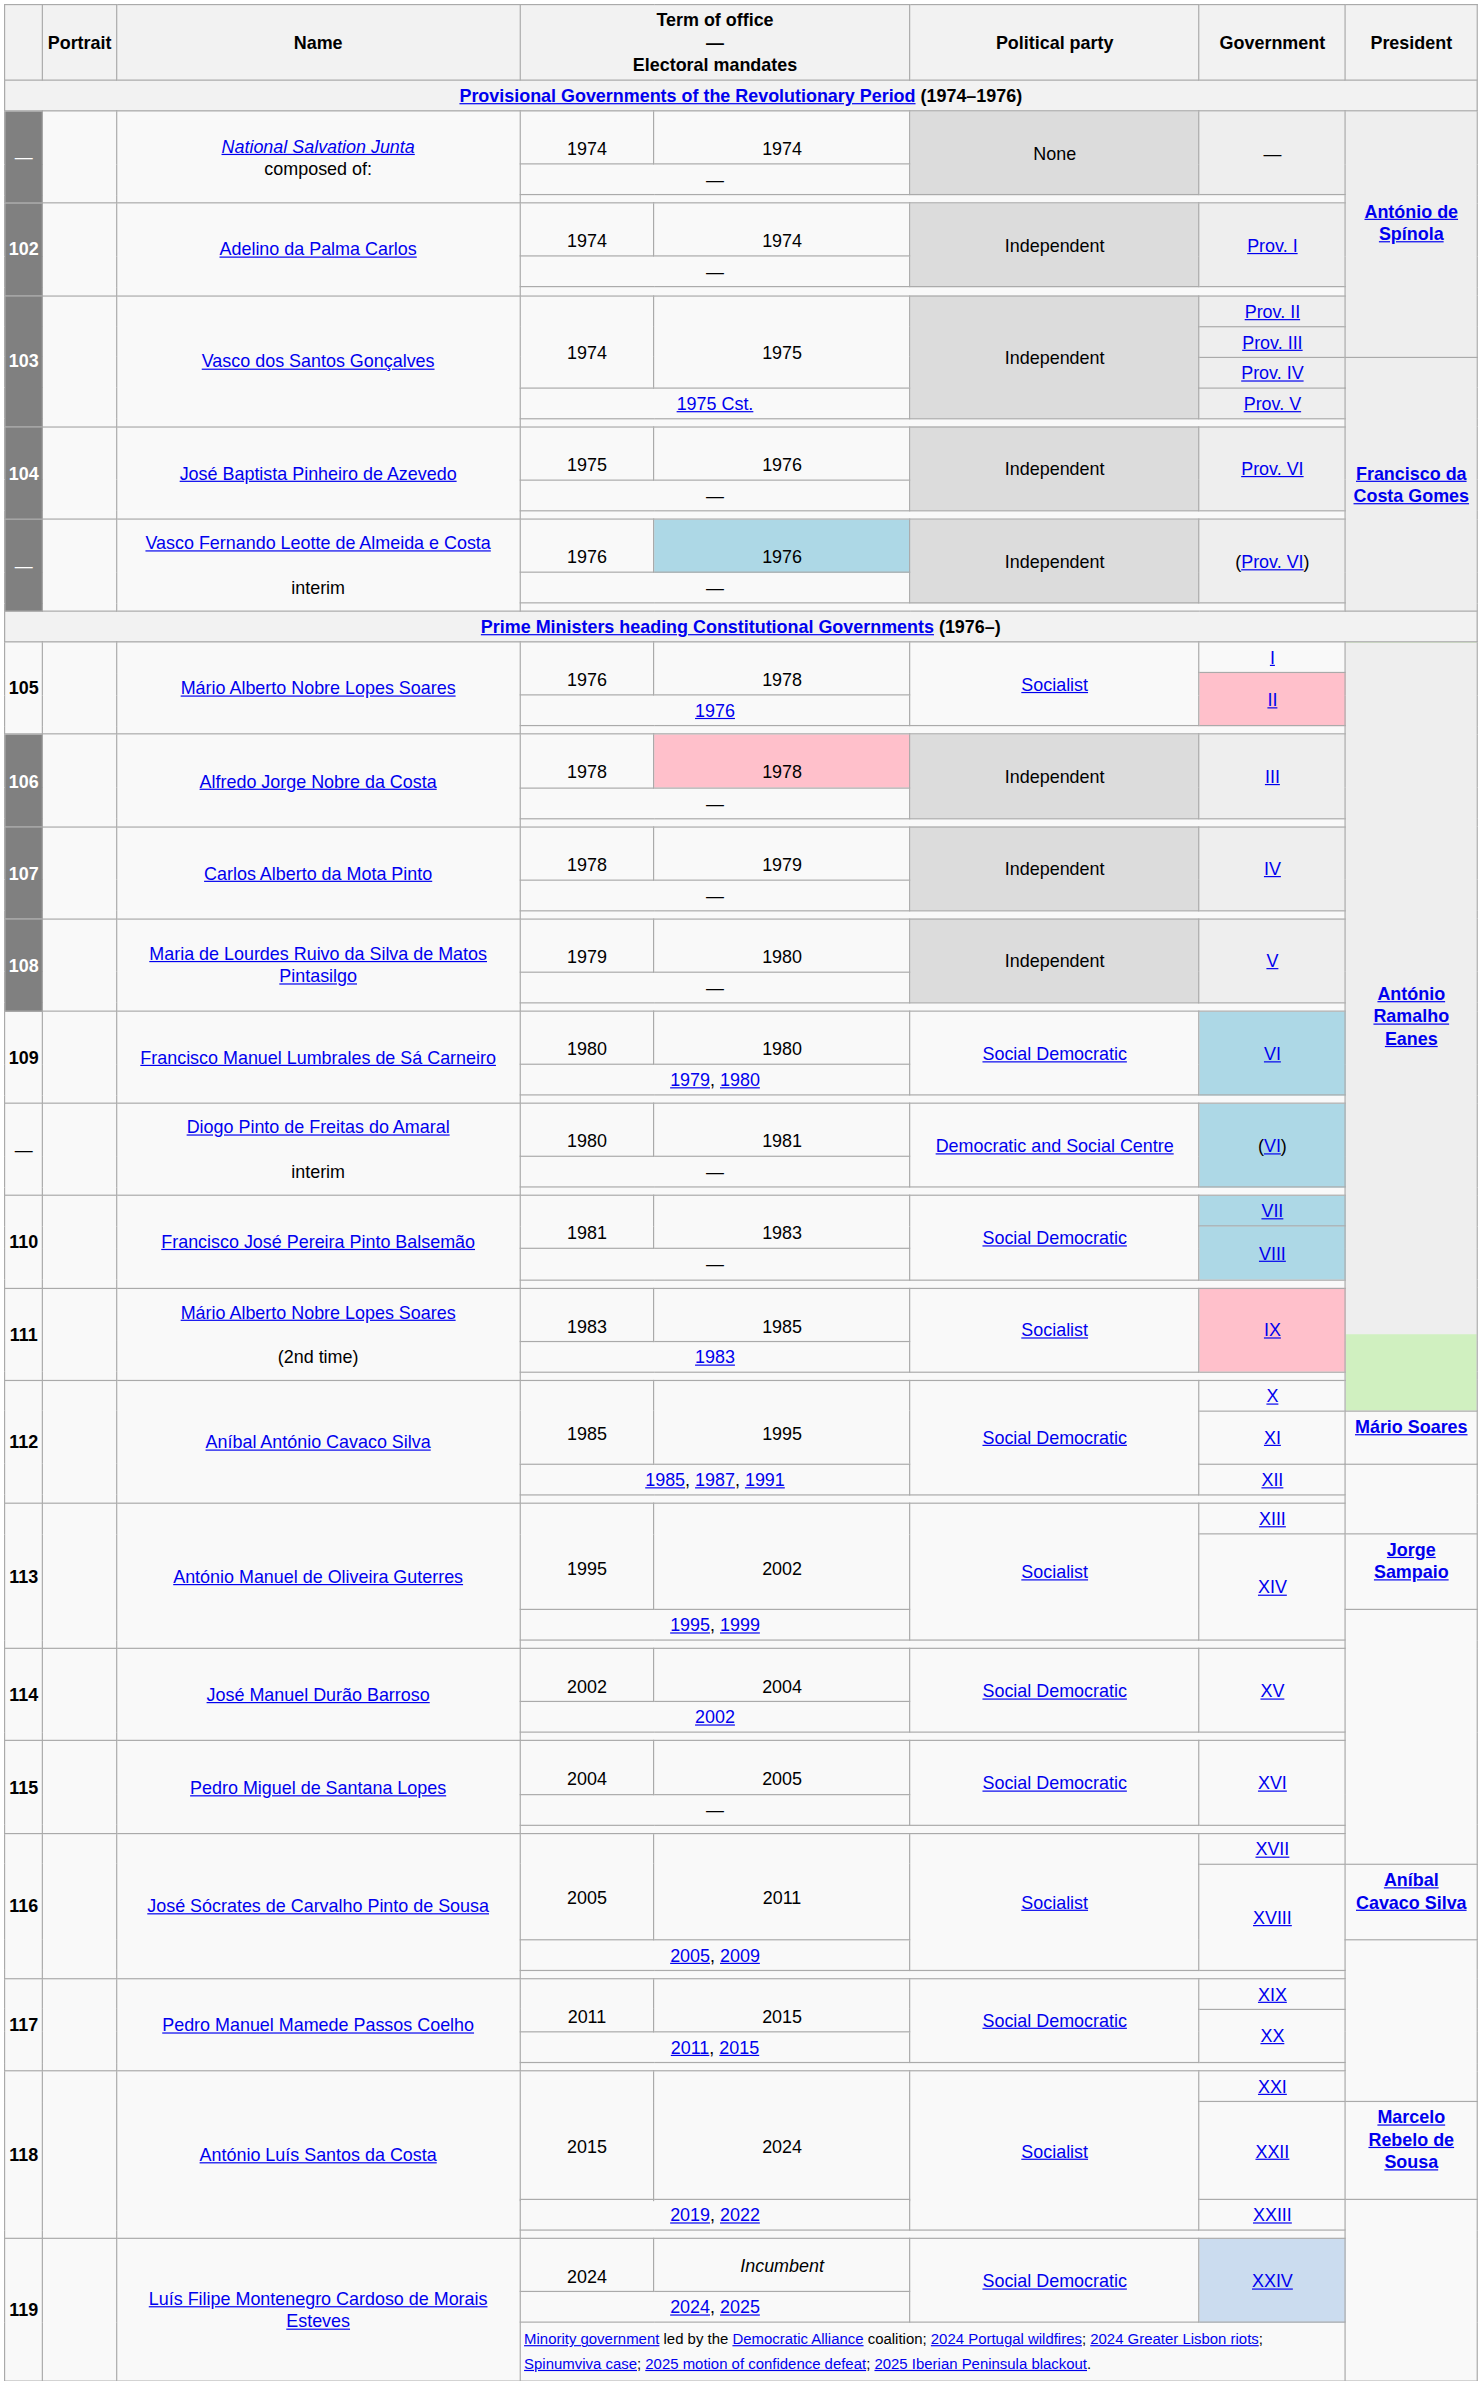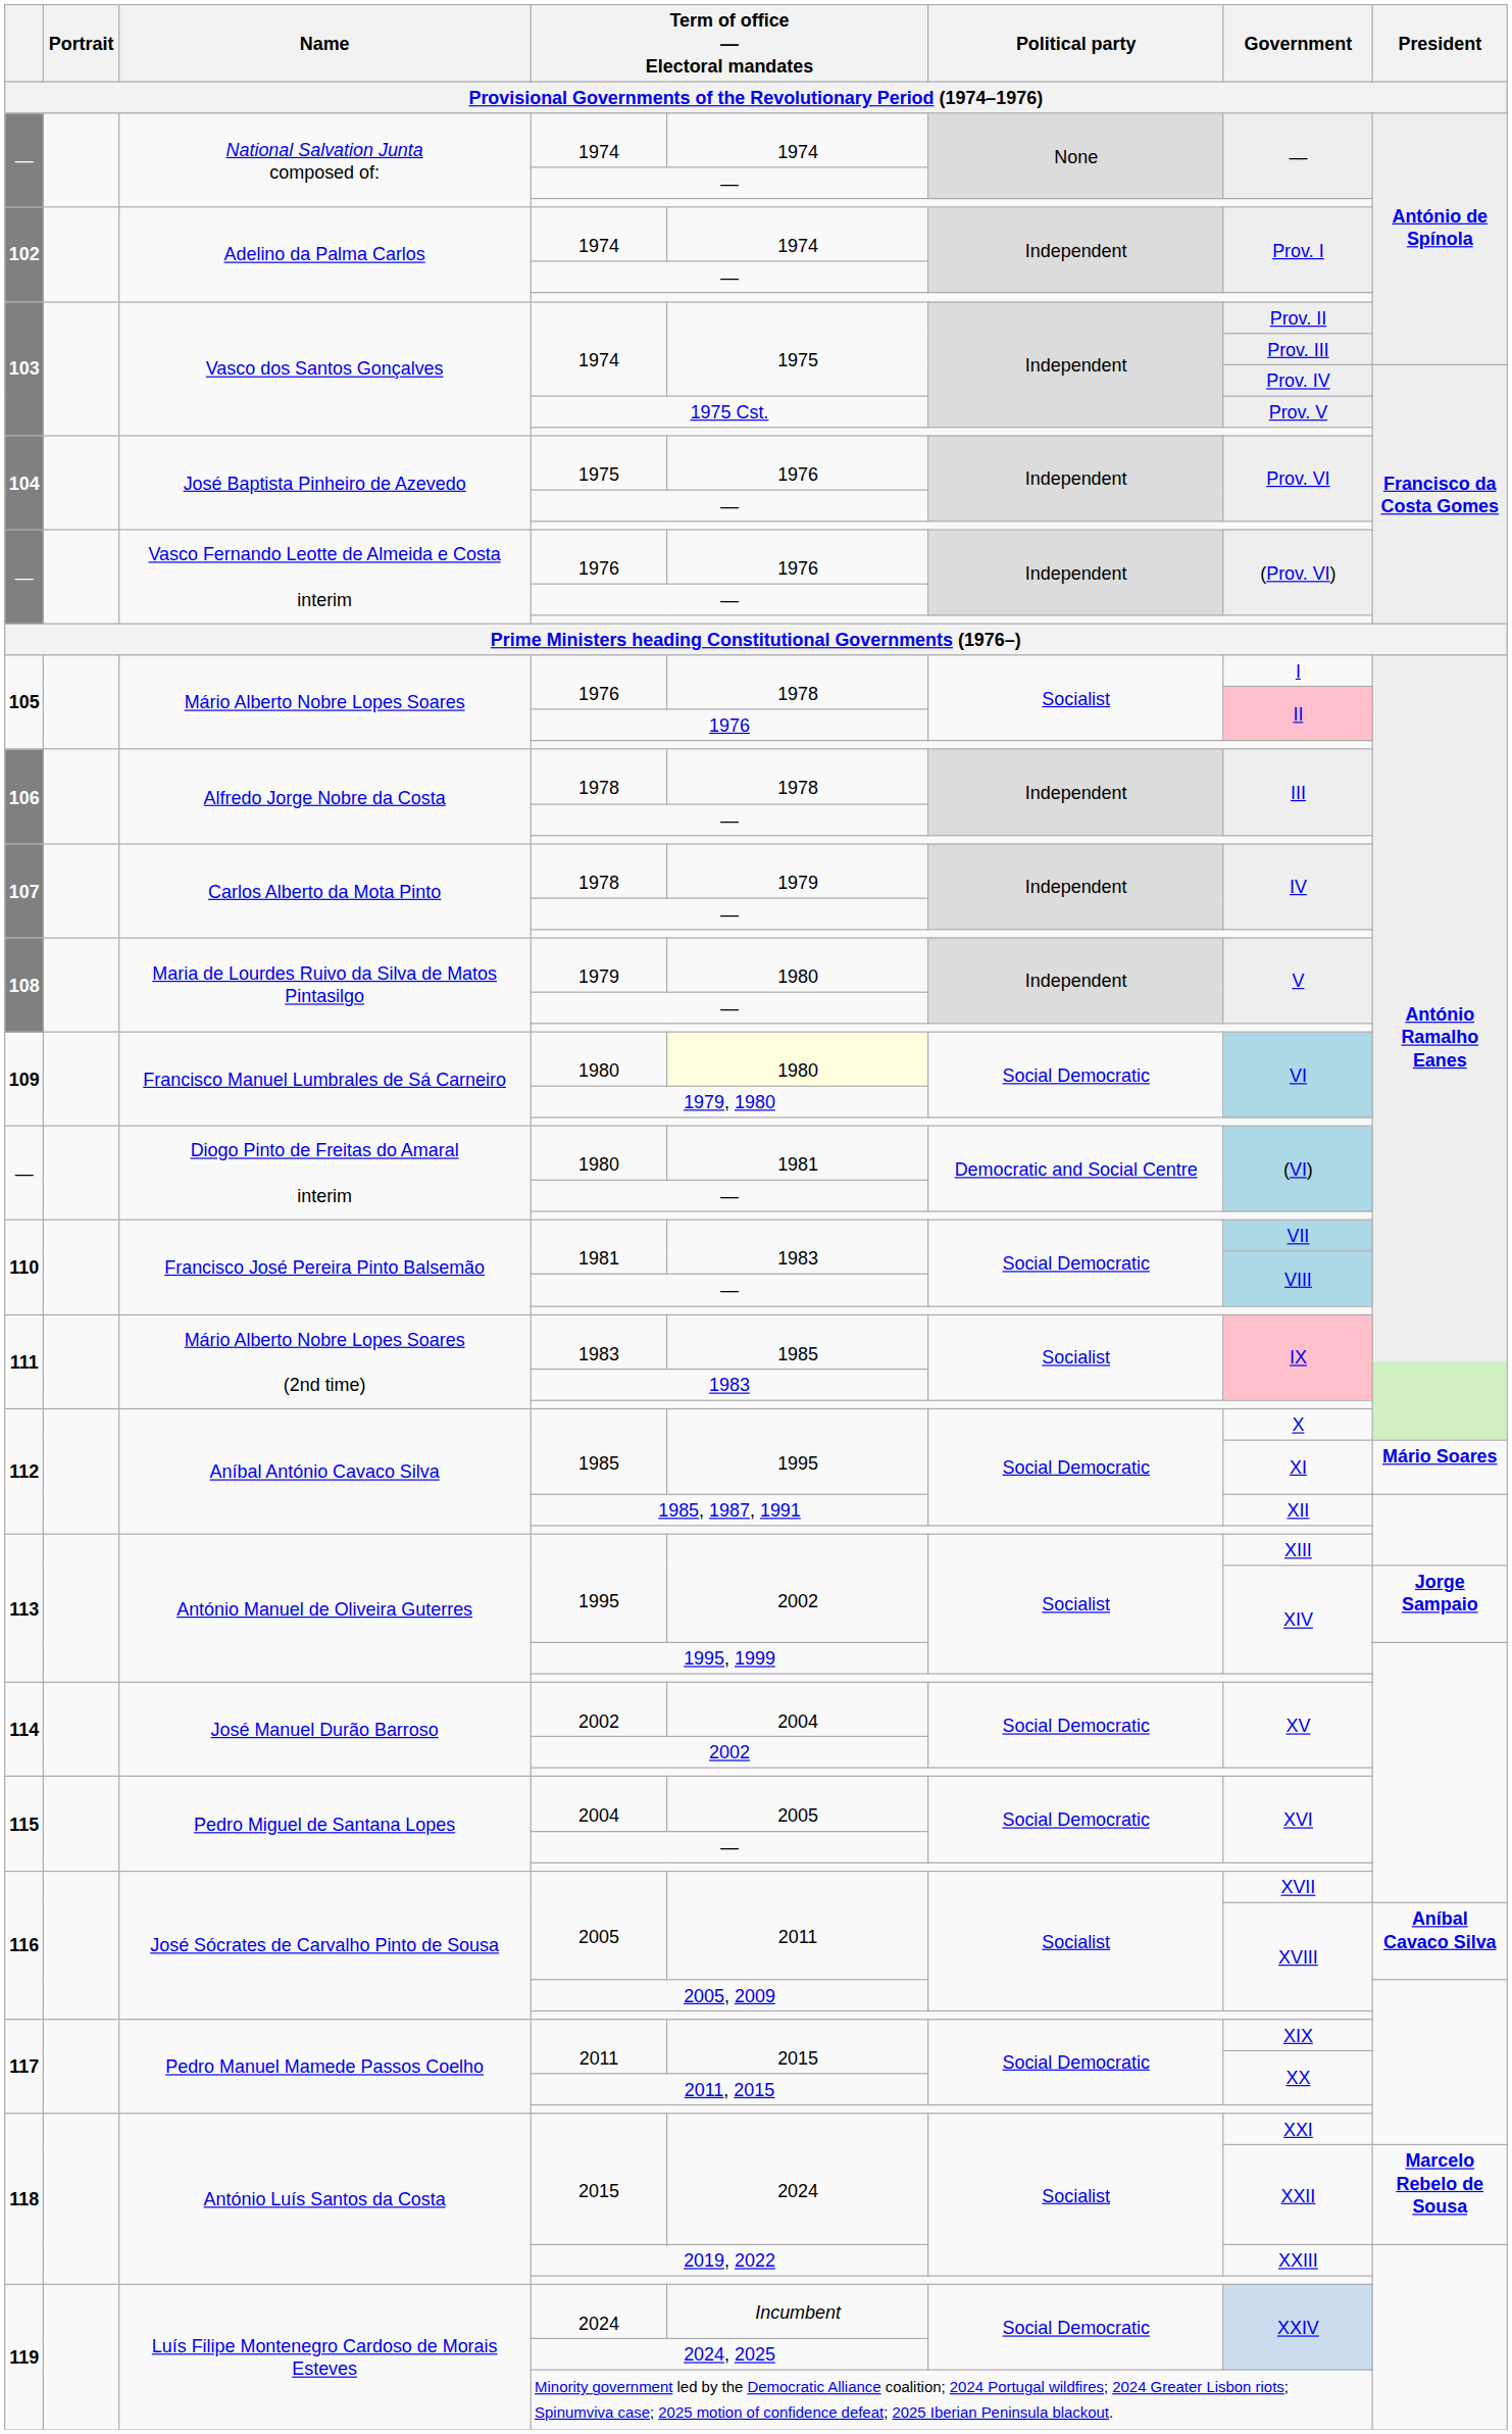Vasco Fernando Leotte de Almeida e Costa interim / 1976 | column 5: lightblue background -> no background
Alfredo Jorge Nobre da Costa / 1978 | column 5: pink background -> no background
Francisco Manuel Lumbrales de Sá Carneiro / 1980 | column 5: no background -> lightyellow background
